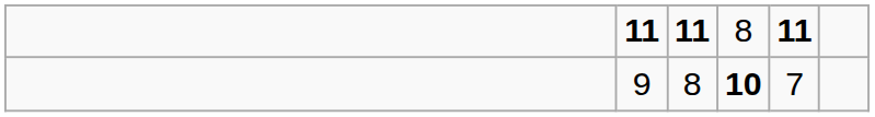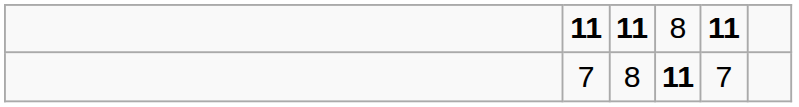row 2 | column 2: 9 -> 7
row 2 | column 4: 10 -> 11
